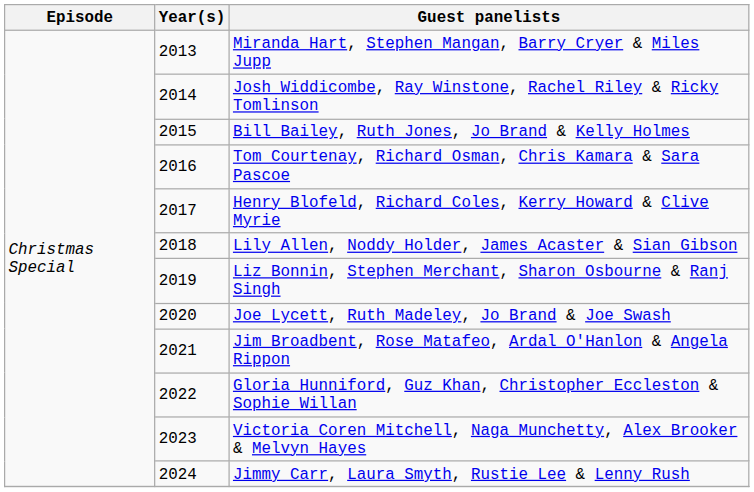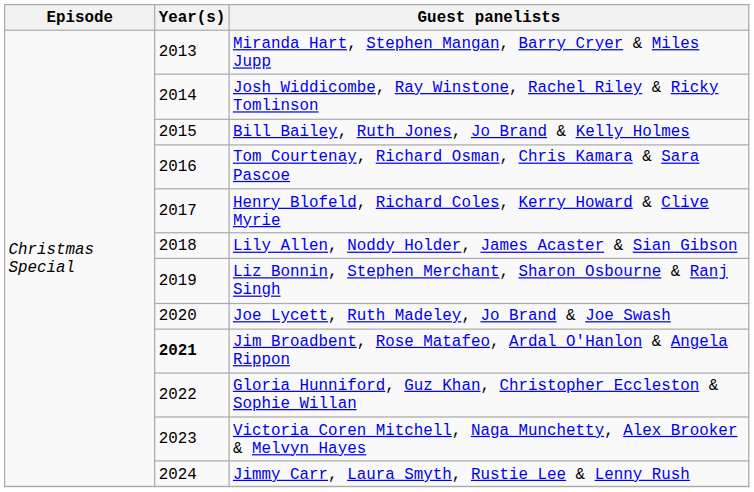Jim Broadbent, Rose Matafeo, Ardal O'Hanlon & Angela Rippon | Year(s): normal -> bold
